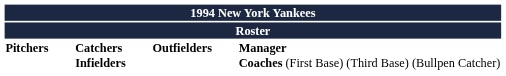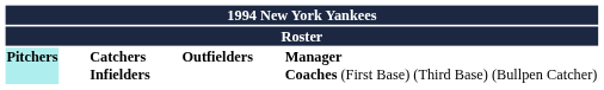Pitchers | column 1: no background -> paleturquoise background
